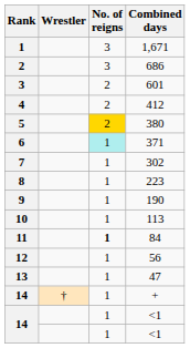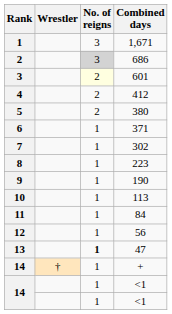686 | No. of reigns: no background -> lightgrey background
601 | No. of reigns: no background -> lightyellow background
380 | No. of reigns: gold background -> no background
371 | No. of reigns: paleturquoise background -> no background
84 | No. of reigns: bold -> normal
47 | No. of reigns: normal -> bold
